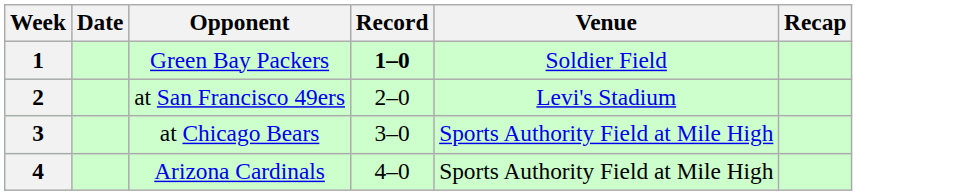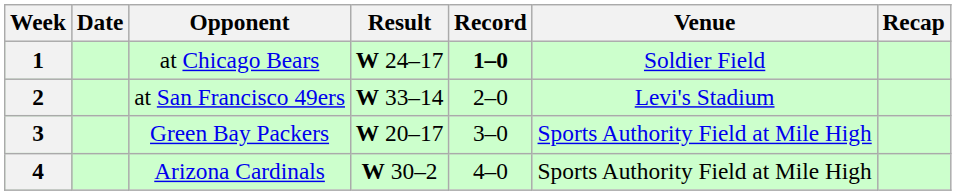+ column: Result | W 24–17 | W 33–14 | W 20–17 | W 30–2
1 | Opponent: Green Bay Packers -> at Chicago Bears
3 | Opponent: at Chicago Bears -> Green Bay Packers
